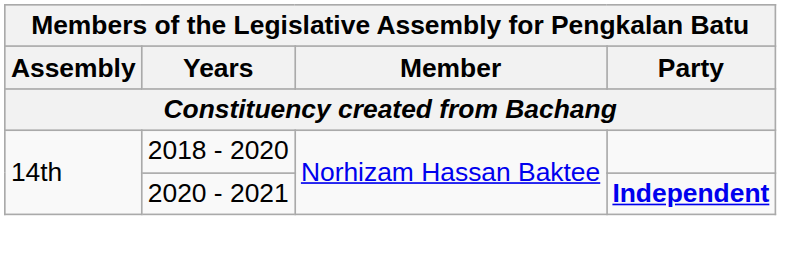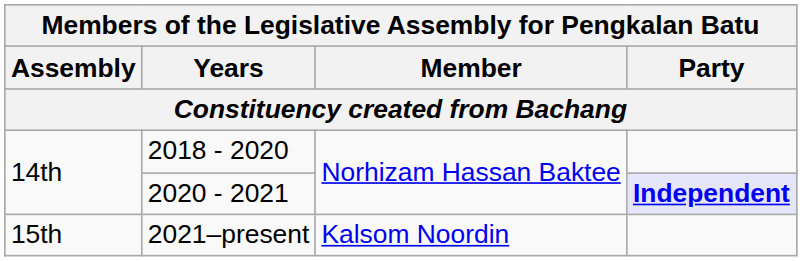2020 - 2021 | Party: no background -> lavender background
+ row: 15th | 2021–present | Kalsom Noordin
